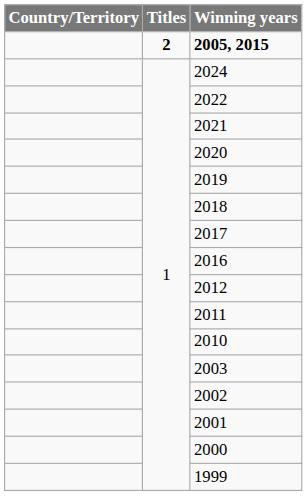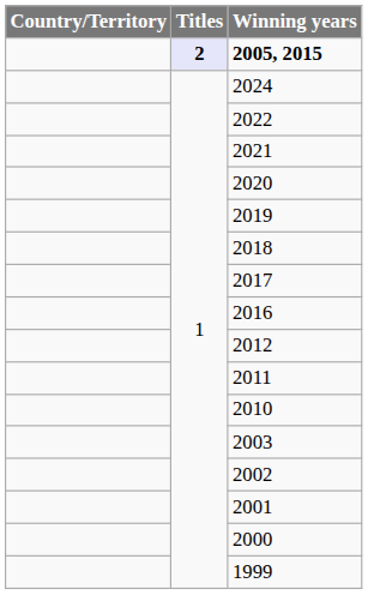2005, 2015 | Titles: no background -> lavender background
